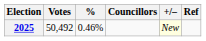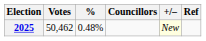2025 | Votes: 50,492 -> 50,462
2025 | %: 0.46% -> 0.48%
